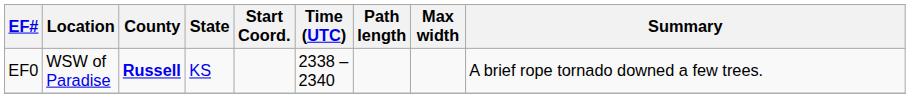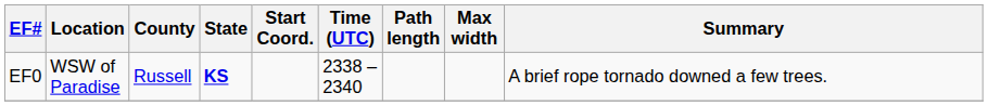EF0 | County: bold -> normal
EF0 | State: normal -> bold
